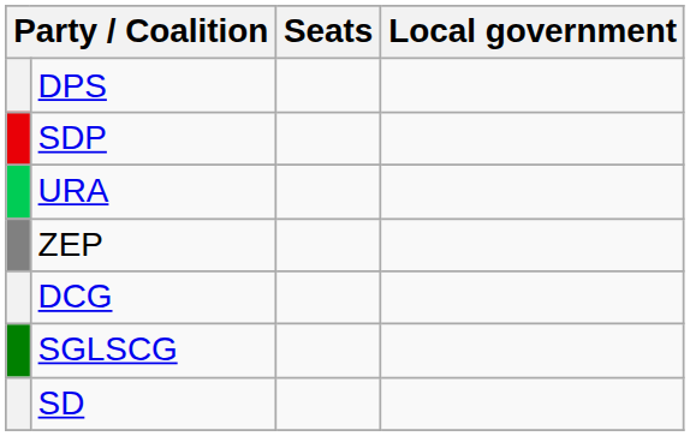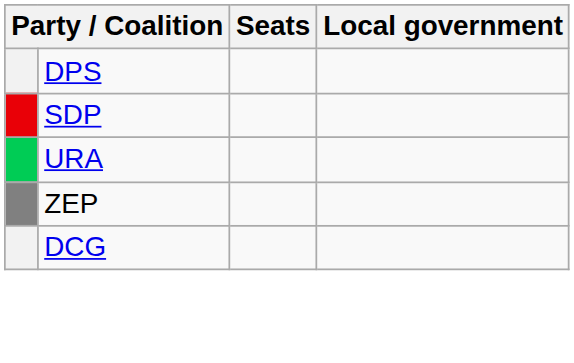- row: SGLSCG
- row: SD
